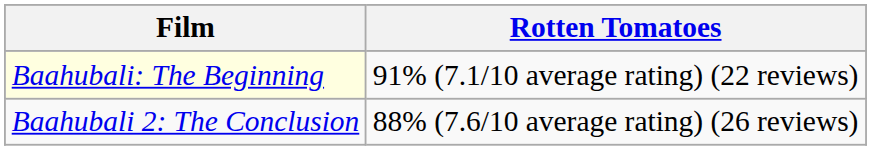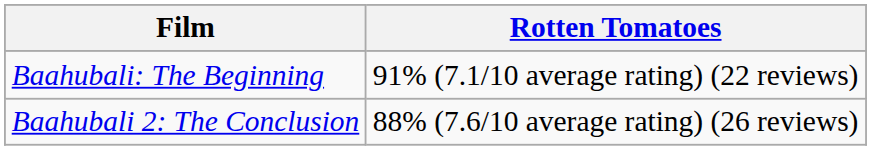row 2 | Film: lightyellow background -> no background
